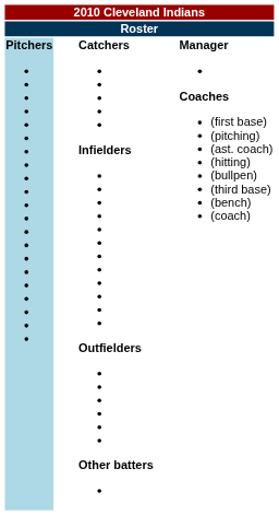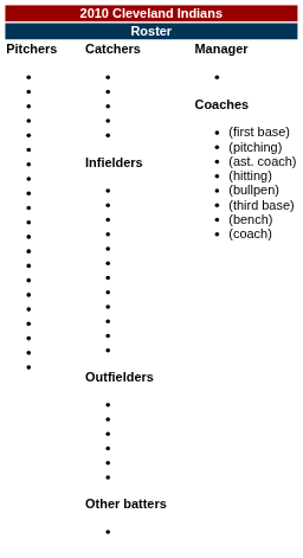Pitchers | column 1: lightblue background -> no background
